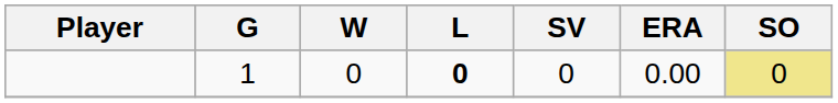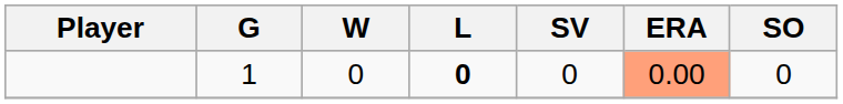row 2 | ERA: no background -> lightsalmon background
row 2 | SO: khaki background -> no background
